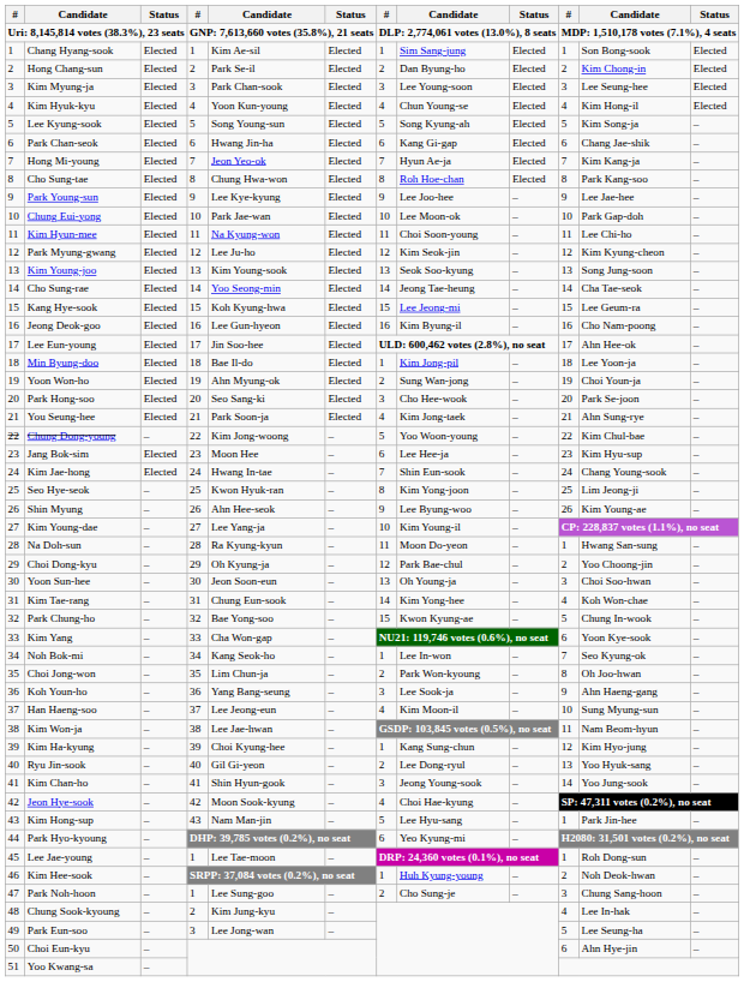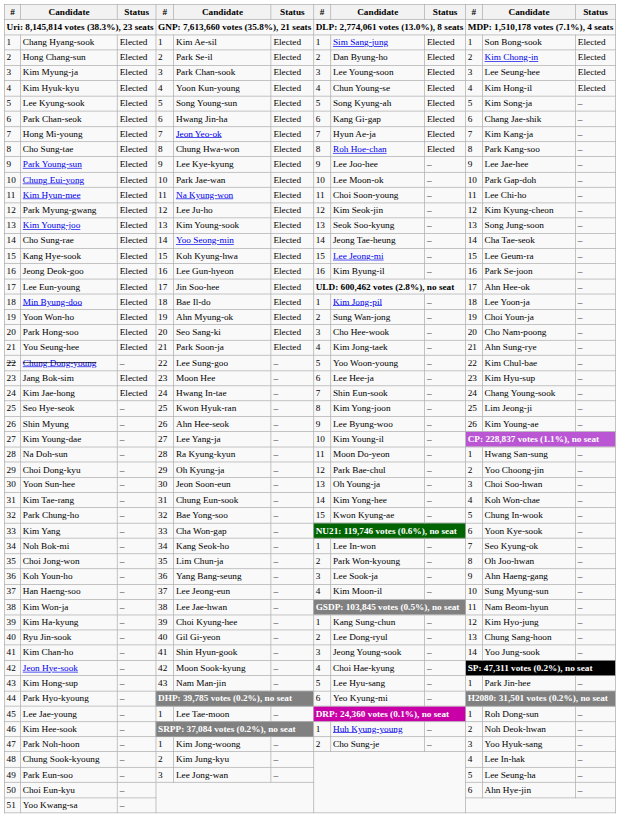Jeong Deok-goo | column 11: Cho Nam-poong -> Park Se-joon
Park Hong-soo | column 11: Park Se-joon -> Cho Nam-poong
Chung Dong-young | column 5: Kim Jong-woong -> Lee Sung-goo
Ryu Jin-sook | column 11: Yoo Hyuk-sang -> Chung Sang-hoon
Park Noh-hoon | column 5: Lee Sung-goo -> Kim Jong-woong
Park Noh-hoon | column 11: Chung Sang-hoon -> Yoo Hyuk-sang
